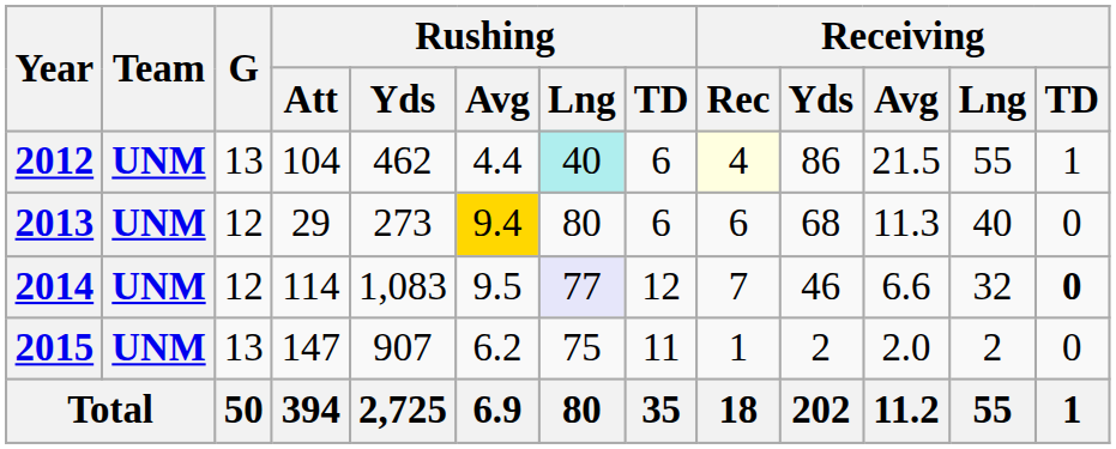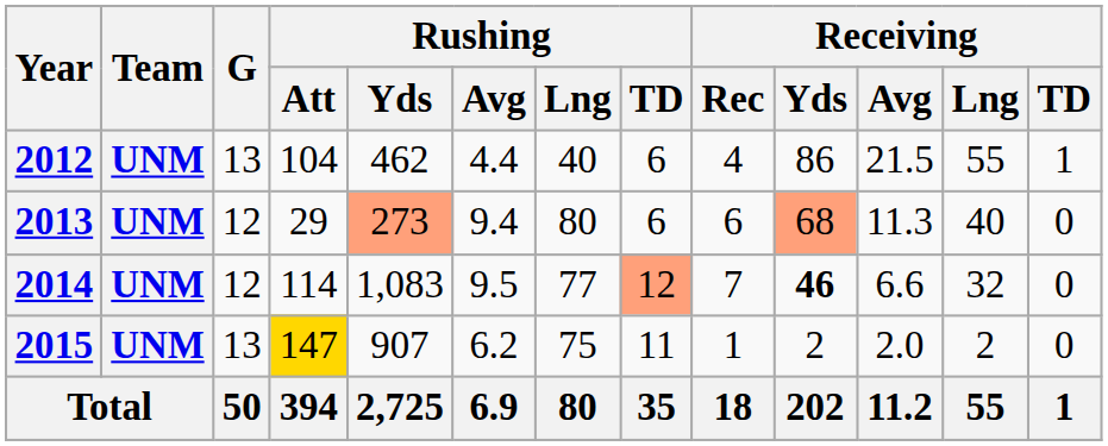2012 | Rushing / Lng: paleturquoise background -> no background
2012 | Receiving / Rec: lightyellow background -> no background
2013 | Rushing / Yds: no background -> lightsalmon background
2013 | Rushing / Avg: gold background -> no background
2013 | Receiving / Yds: no background -> lightsalmon background
2014 | Rushing / Lng: lavender background -> no background
2014 | Rushing / TD: no background -> lightsalmon background
2014 | Receiving / Yds: normal -> bold
2014 | Receiving / TD: bold -> normal
2015 | Rushing / Att: no background -> gold background
